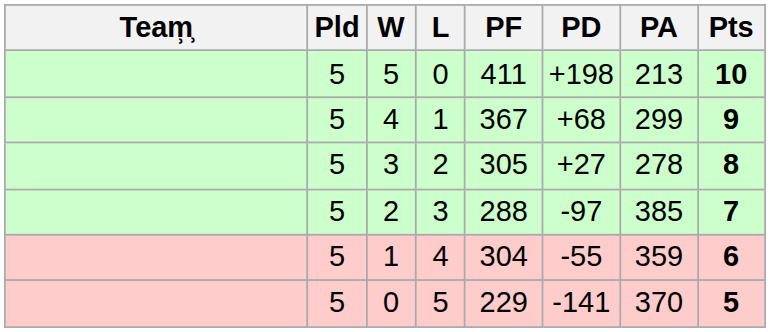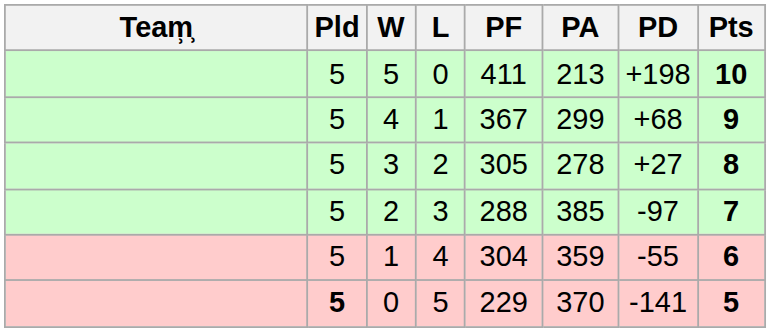columns swapped: PA <-> PD
row 7 | Pld: normal -> bold
